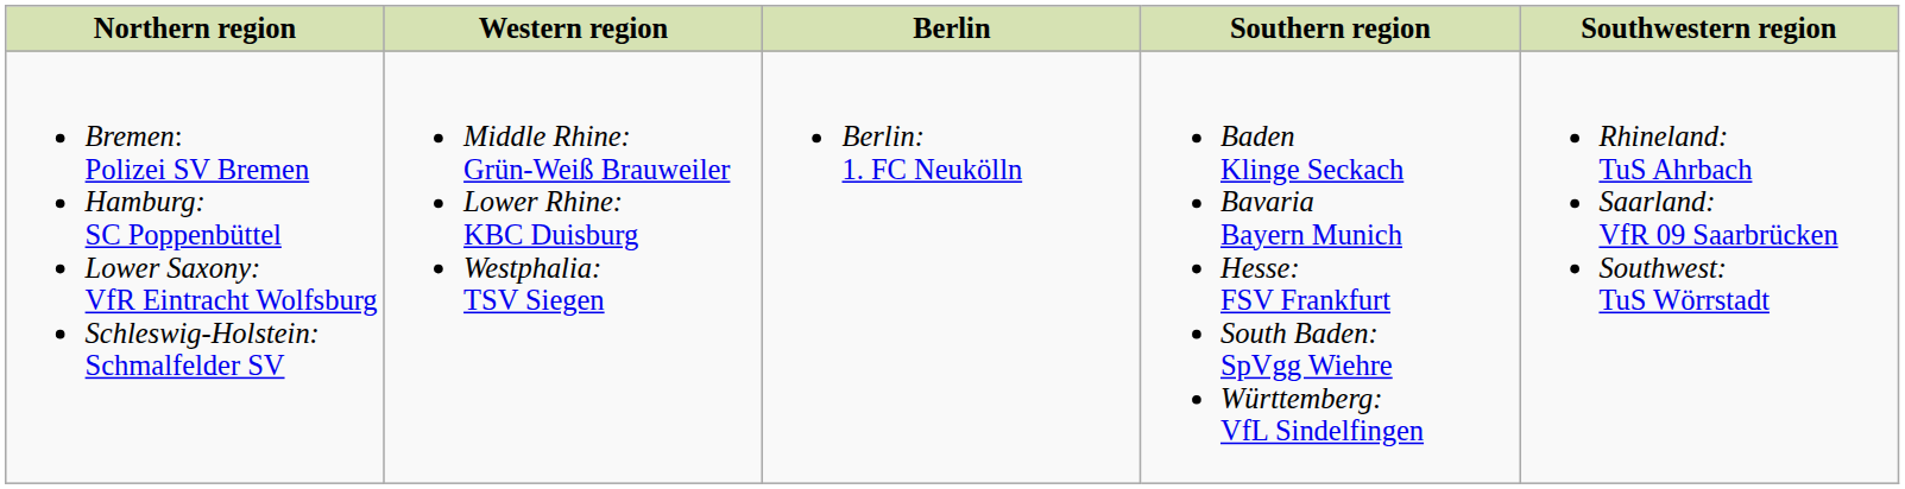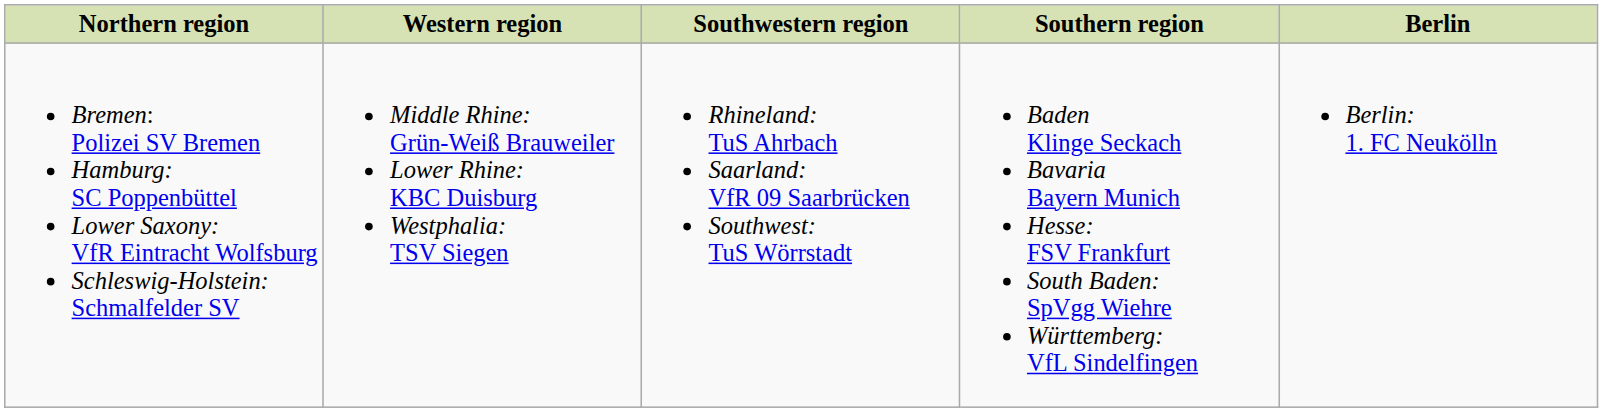columns swapped: Southwestern region <-> Berlin
